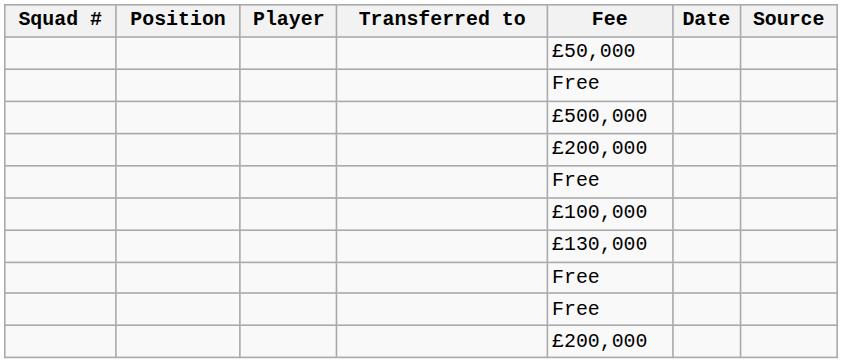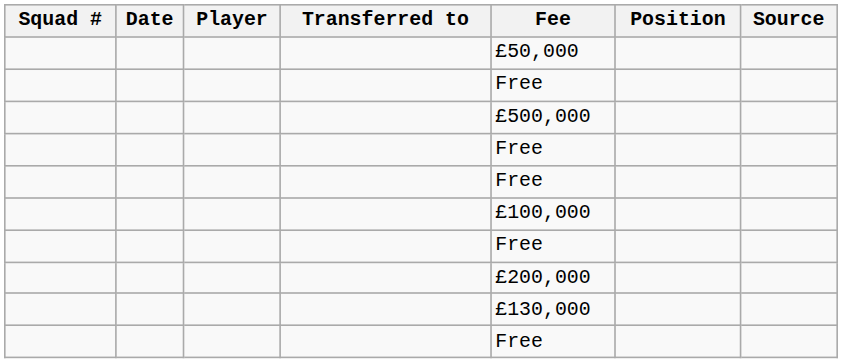columns swapped: Position <-> Date
row 5 | Fee: £200,000 -> Free
row 8 | Fee: £130,000 -> Free
row 9 | Fee: Free -> £200,000
row 10 | Fee: Free -> £130,000
row 11 | Fee: £200,000 -> Free
